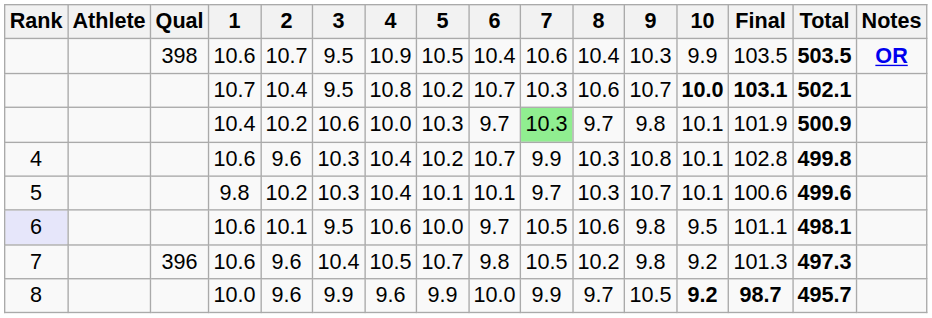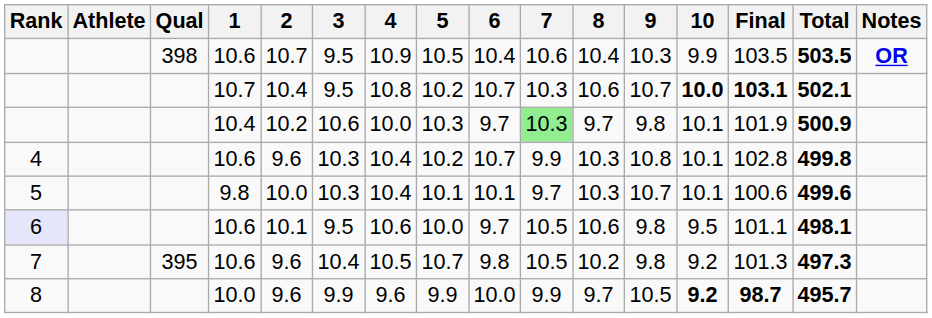row 6 | 2: 10.2 -> 10.0
row 8 | Qual: 396 -> 395
